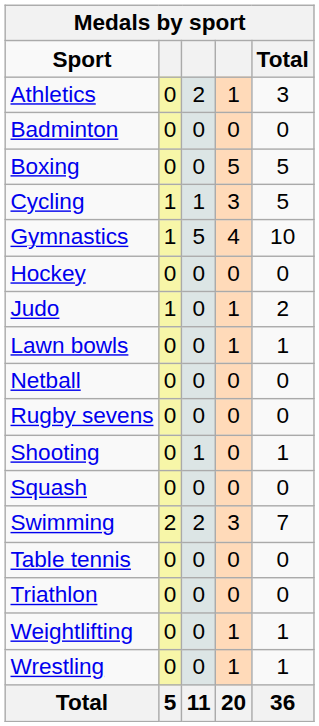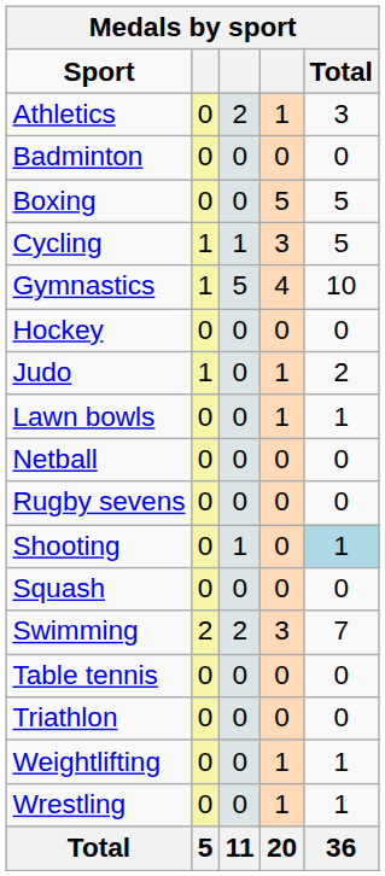Shooting | Total: no background -> lightblue background
